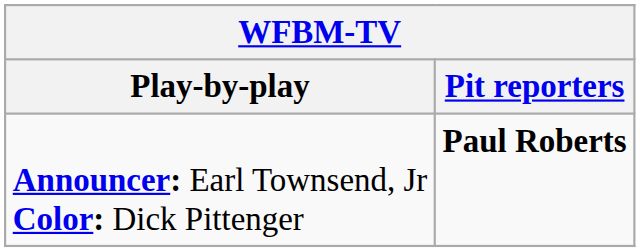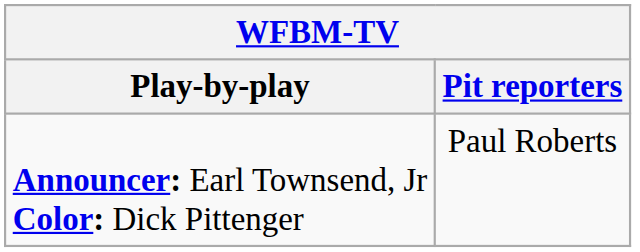Announcer: Earl Townsend, Jr Color: Dick Pittenger | Pit reporters: bold -> normal
